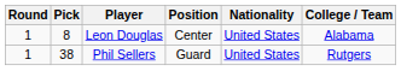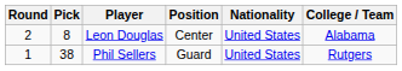Leon Douglas | Round: 1 -> 2
